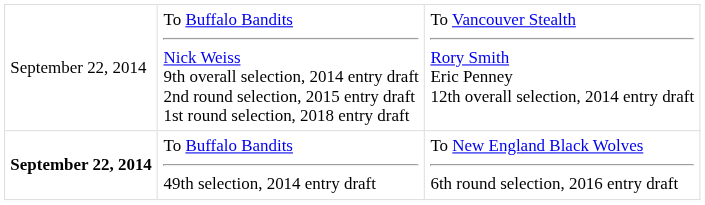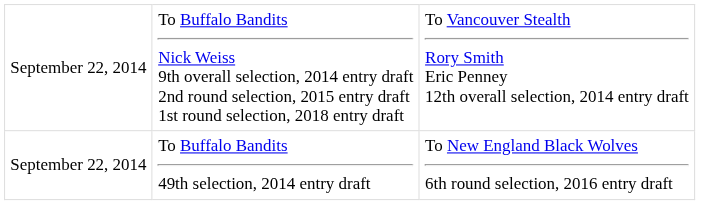row 2 | column 1: bold -> normal
